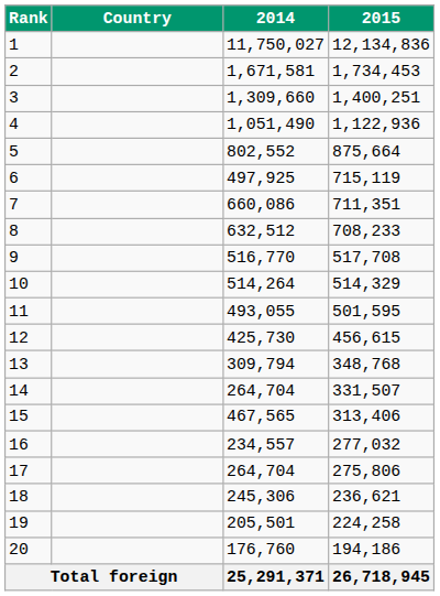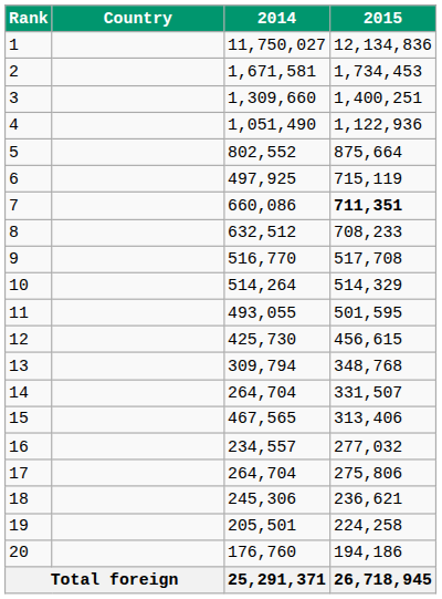7 | 2015: normal -> bold
